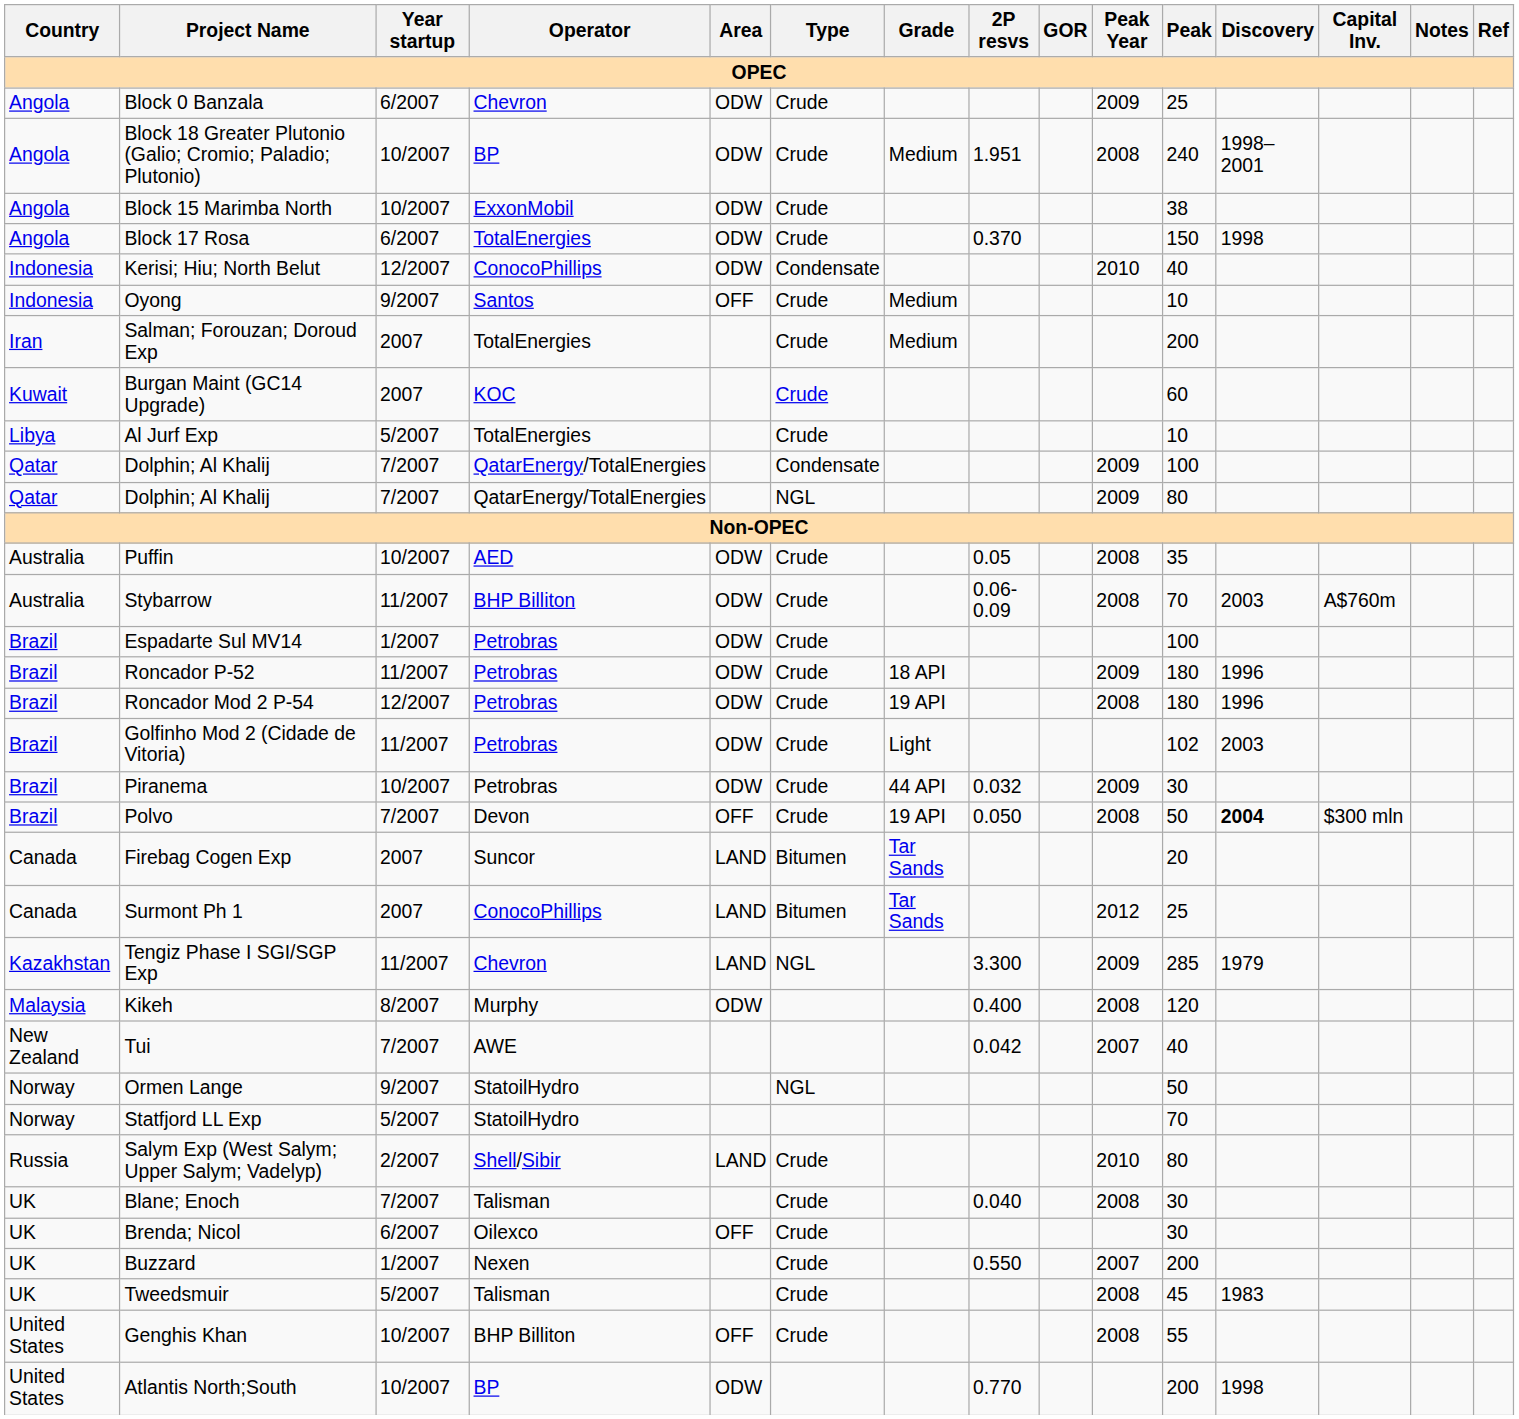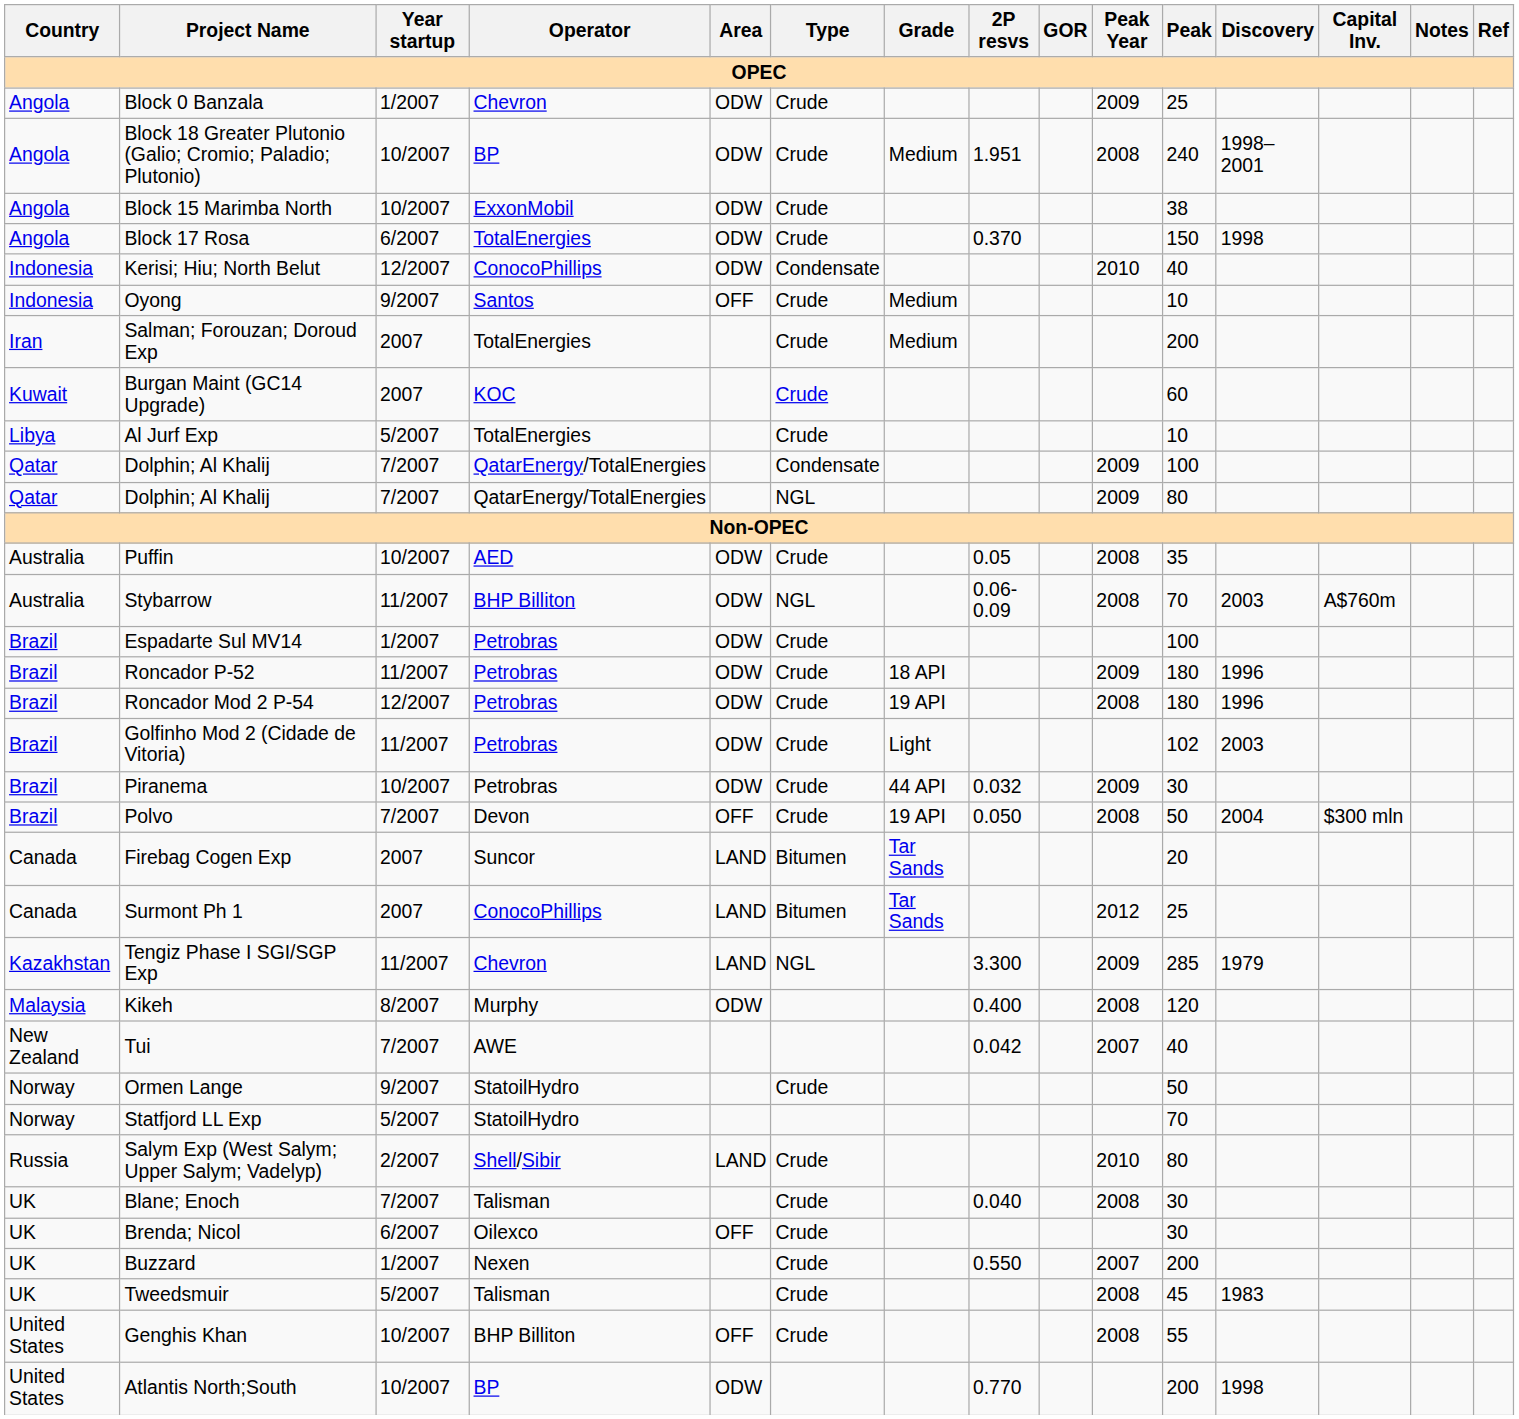Block 0 Banzala | Year startup: 6/2007 -> 1/2007
Stybarrow | Type: Crude -> NGL
Polvo | Discovery: bold -> normal
Ormen Lange | Type: NGL -> Crude
